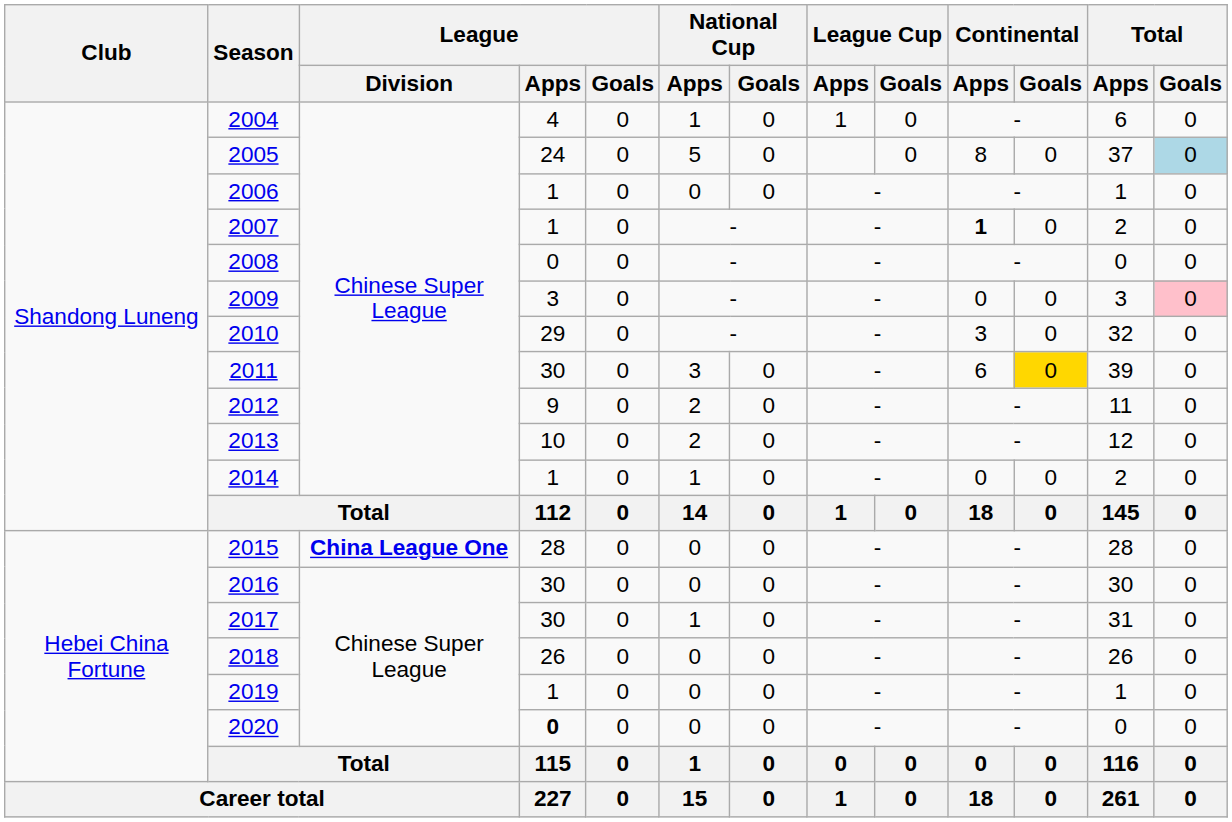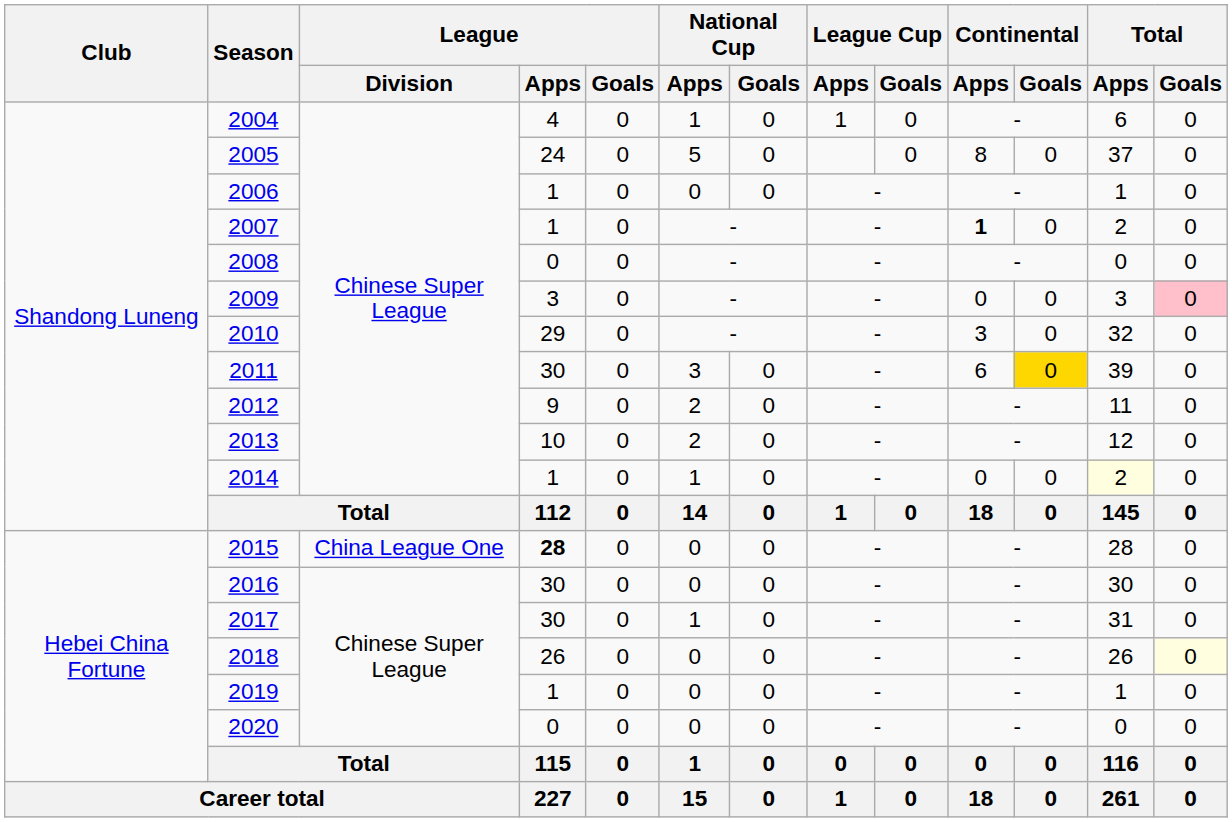2005 | Total / Goals: lightblue background -> no background
2014 | Total / Apps: no background -> lightyellow background
2015 | League / Division: bold -> normal
2015 | League / Apps: normal -> bold
2018 | Total / Goals: no background -> lightyellow background
2020 | League / Apps: bold -> normal
